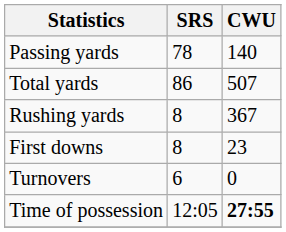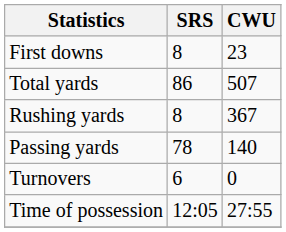rows swapped: First downs <-> Passing yards
Time of possession | CWU: bold -> normal
